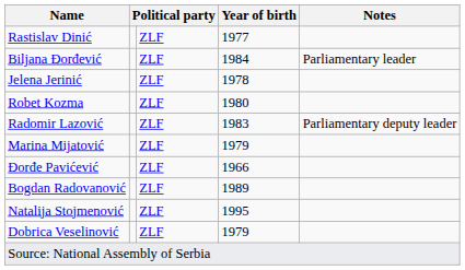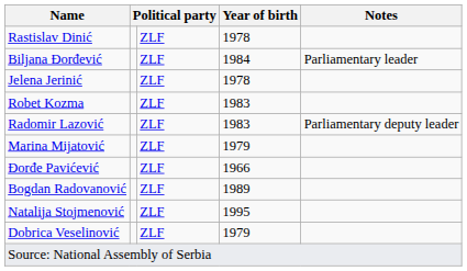Rastislav Dinić | Year of birth: 1977 -> 1978
Robet Kozma | Year of birth: 1980 -> 1983
